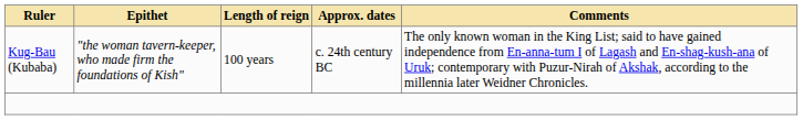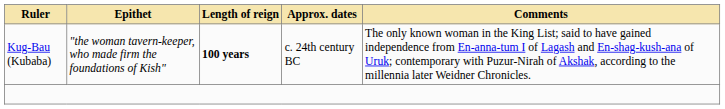Kug-Bau (Kubaba) | Length of reign: normal -> bold
